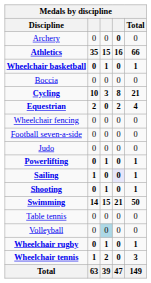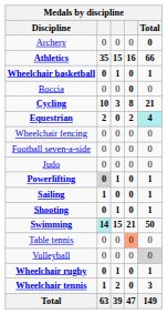Archery | column 4: bold -> normal
Archery | Total: normal -> bold
Boccia | column 4: normal -> bold
Equestrian | Total: no background -> paleturquoise background
Powerlifting | column 2: no background -> lightgrey background
Sailing | column 4: lavender background -> no background
Swimming | column 2: no background -> paleturquoise background
Table tennis | column 4: no background -> lightsalmon background
Volleyball | column 3: lightblue background -> no background
Volleyball | Total: no background -> lightgrey background
